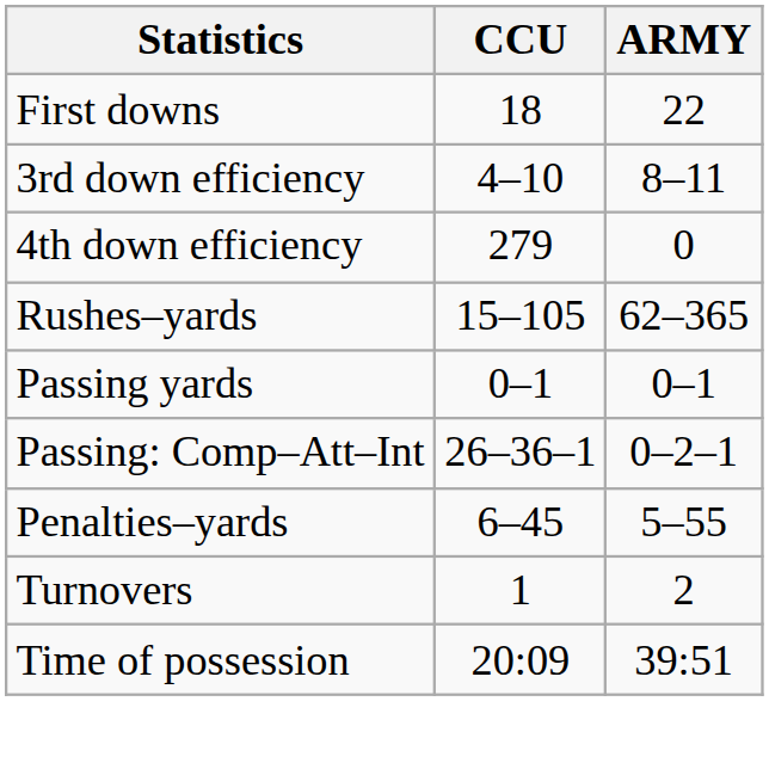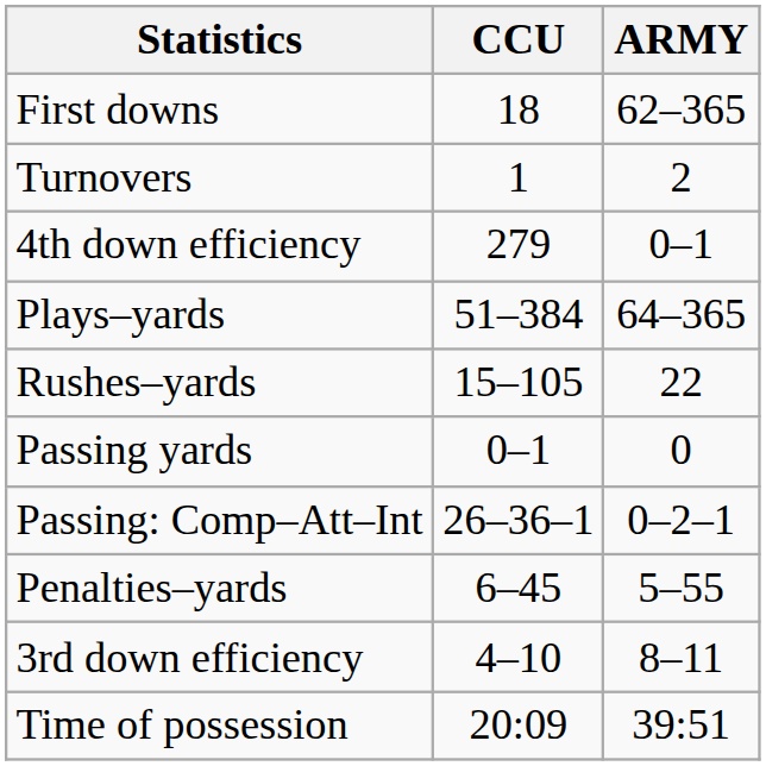First downs | ARMY: 22 -> 62–365
rows swapped: 3rd down efficiency <-> Turnovers
4th down efficiency | ARMY: 0 -> 0–1
+ row: Plays–yards | 51–384 | 64–365
Rushes–yards | ARMY: 62–365 -> 22
Passing yards | ARMY: 0–1 -> 0
